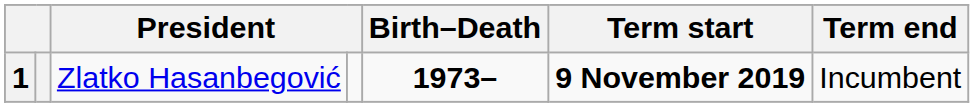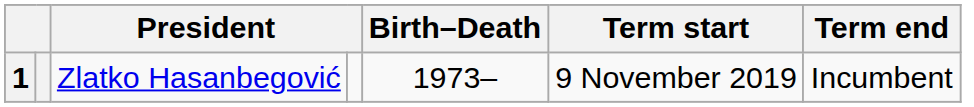1 | Birth–Death: bold -> normal
1 | Term start: bold -> normal
